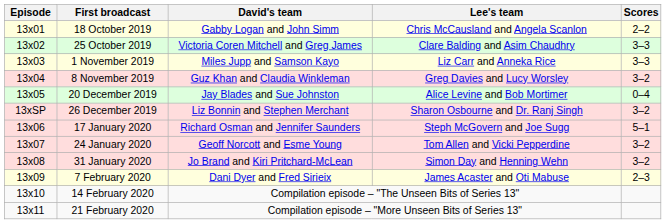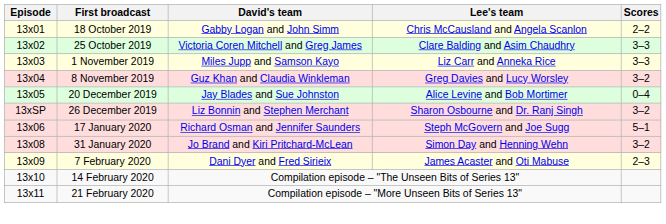- row: 13x07 | 24 January 2020 | Geoff Norcott and Esme Young | Tom Allen and Vicki Pepperdine | 3–2
